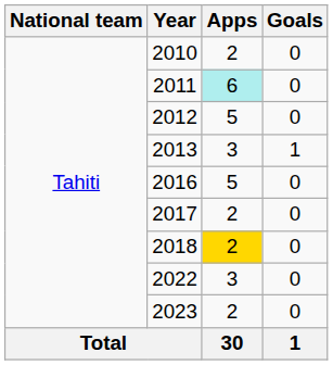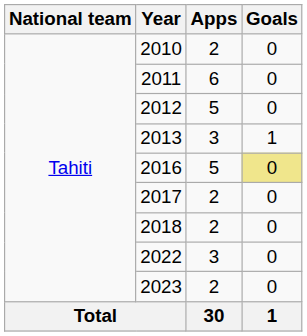2011 | Apps: paleturquoise background -> no background
2016 | Goals: no background -> khaki background
2018 | Apps: gold background -> no background
